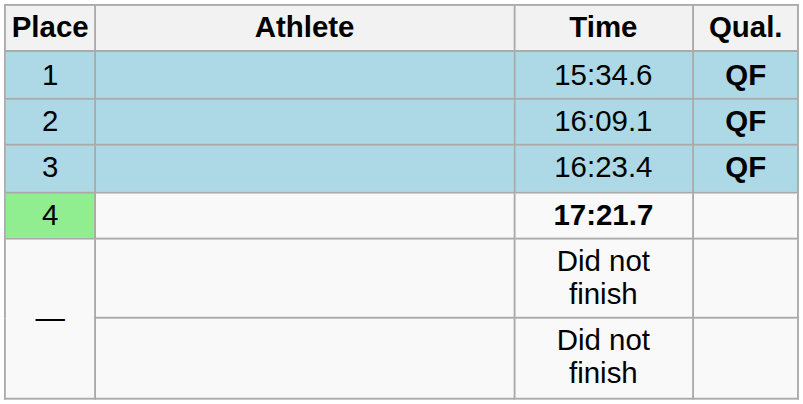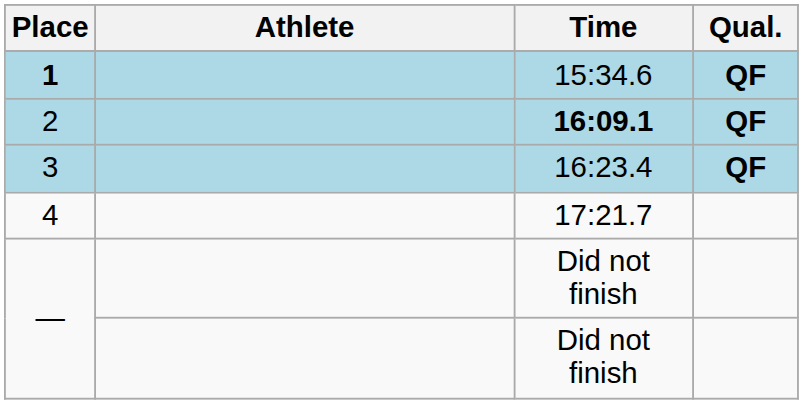1 | Place: normal -> bold
2 | Time: normal -> bold
4 | Place: lightgreen background -> no background
4 | Time: bold -> normal
